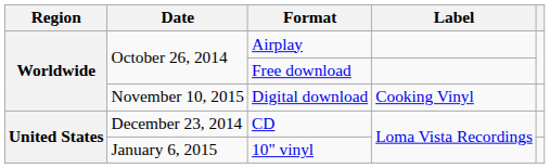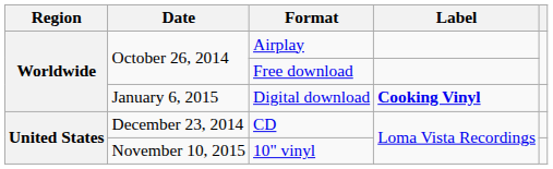Digital download | Date: November 10, 2015 -> January 6, 2015
Digital download | Label: normal -> bold
10" vinyl | Date: January 6, 2015 -> November 10, 2015
